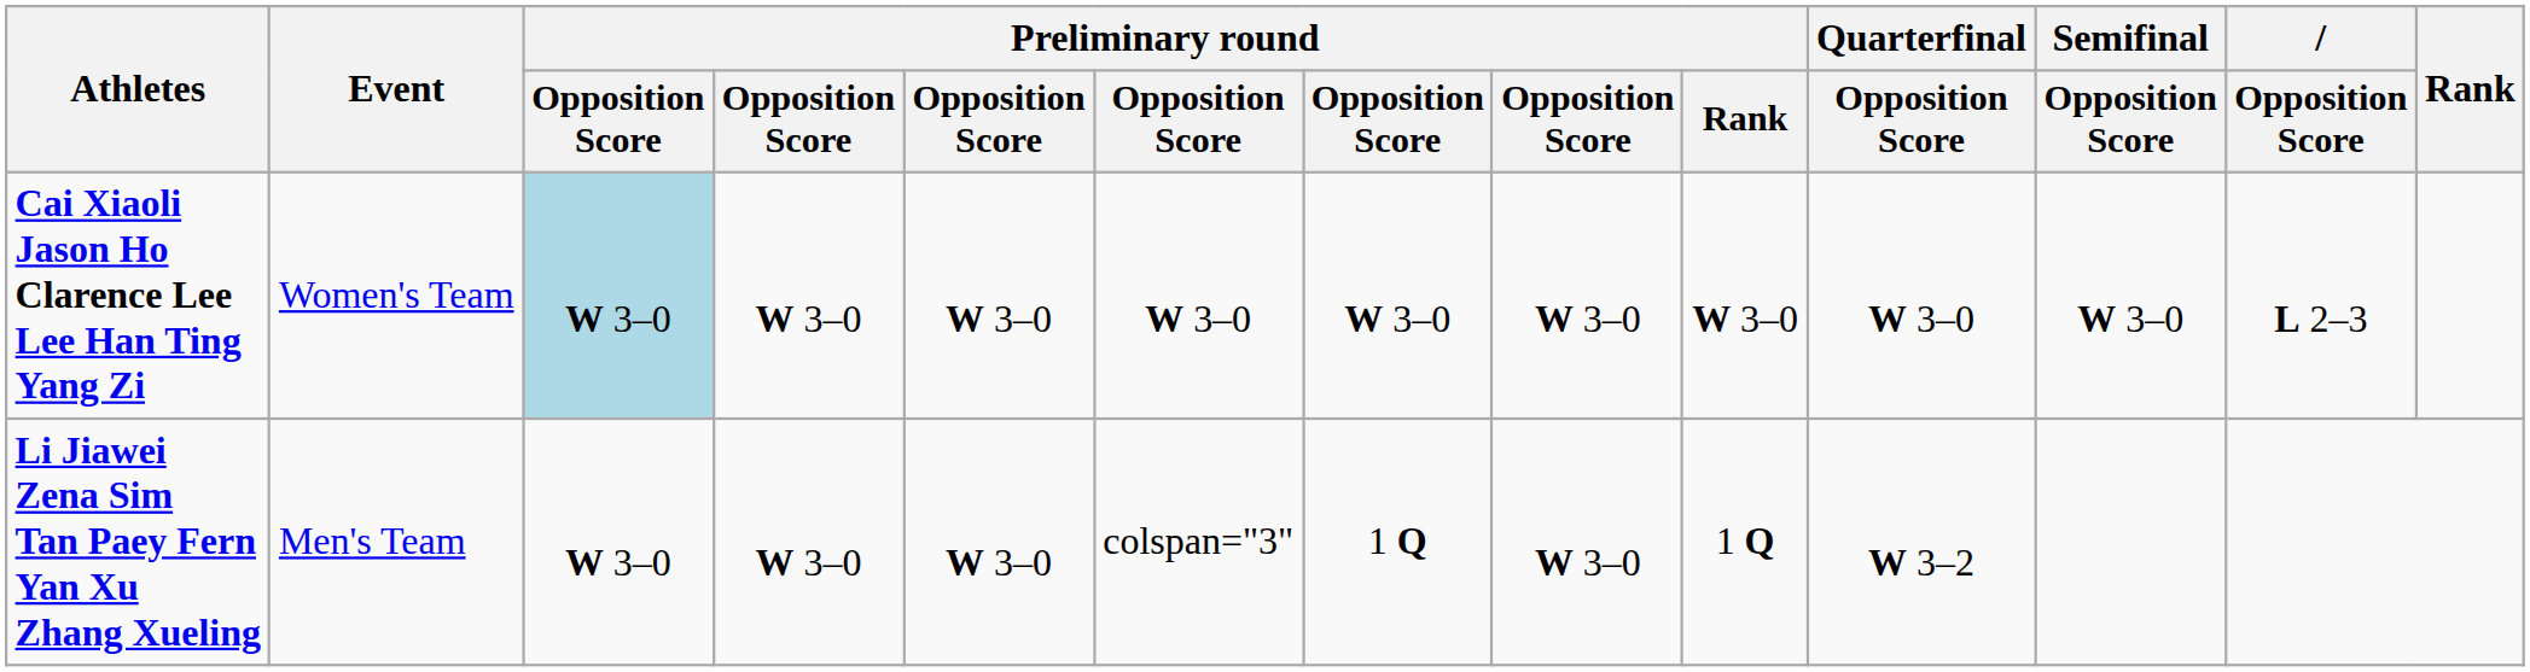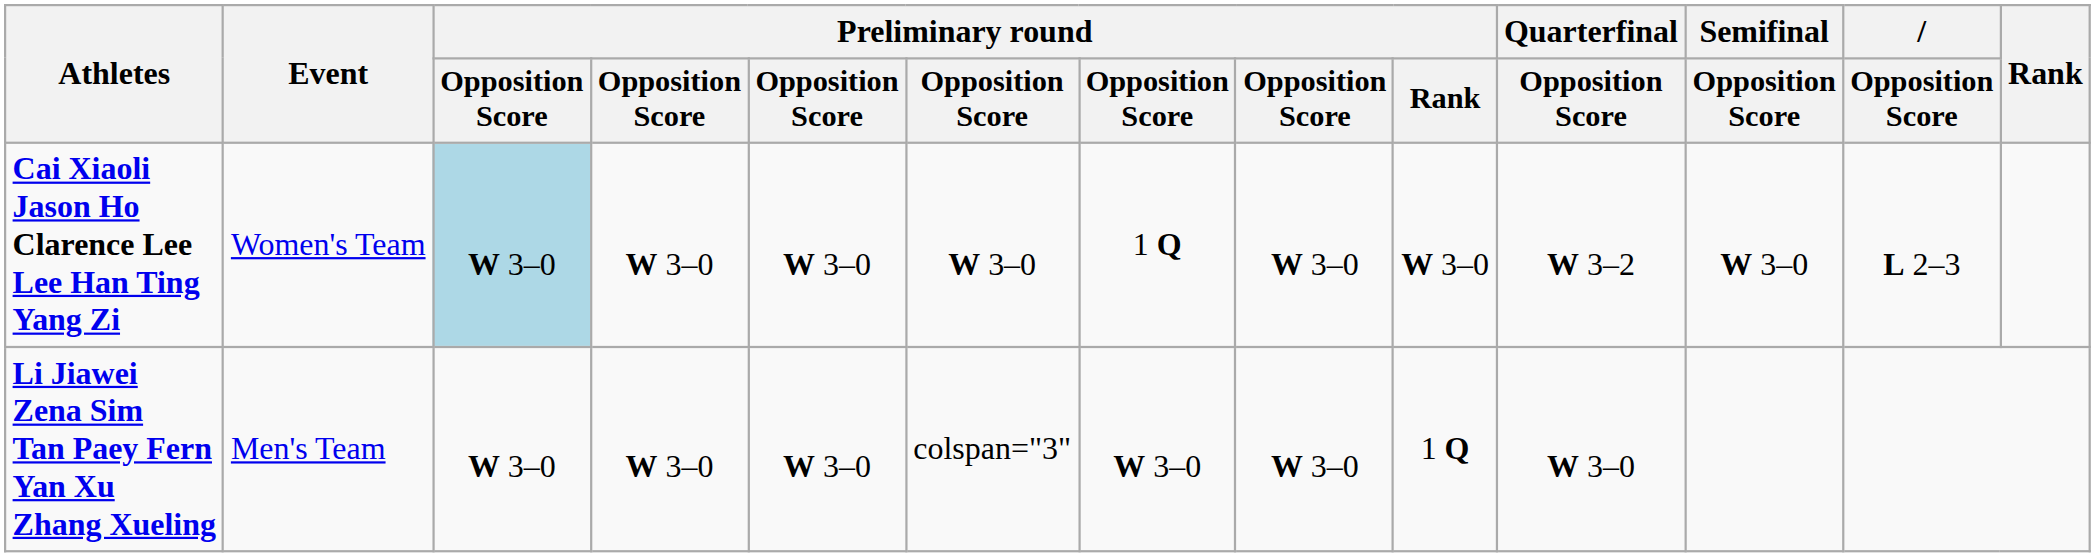Cai Xiaoli Jason Ho Clarence Lee Lee Han Ting Yang Zi | column 7: W 3–0 -> 1 Q
Cai Xiaoli Jason Ho Clarence Lee Lee Han Ting Yang Zi | Quarterfinal / Opposition Score: W 3–0 -> W 3–2
Li Jiawei Zena Sim Tan Paey Fern Yan Xu Zhang Xueling | column 7: 1 Q -> W 3–0
Li Jiawei Zena Sim Tan Paey Fern Yan Xu Zhang Xueling | Quarterfinal / Opposition Score: W 3–2 -> W 3–0
